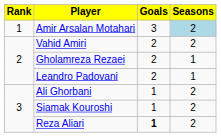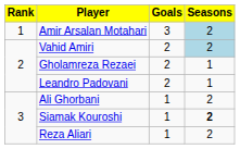Vahid Amiri | Seasons: no background -> lightblue background
Siamak Kouroshi | Seasons: normal -> bold
Reza Aliari | Goals: bold -> normal
